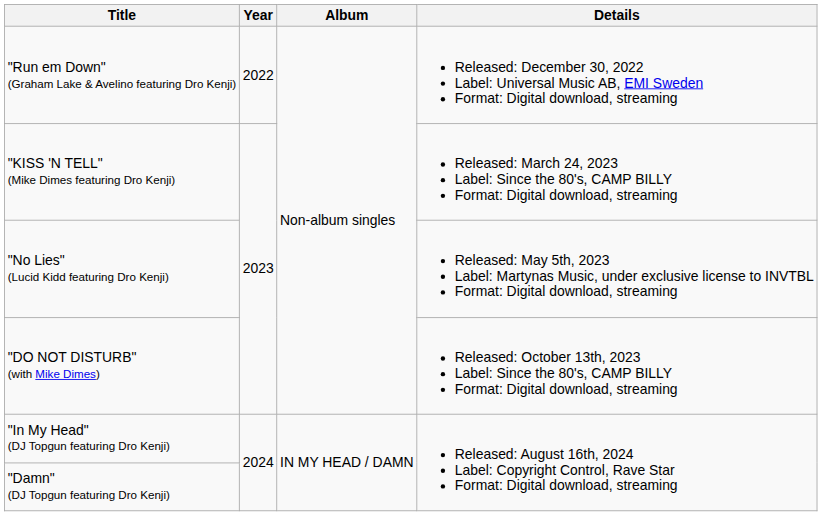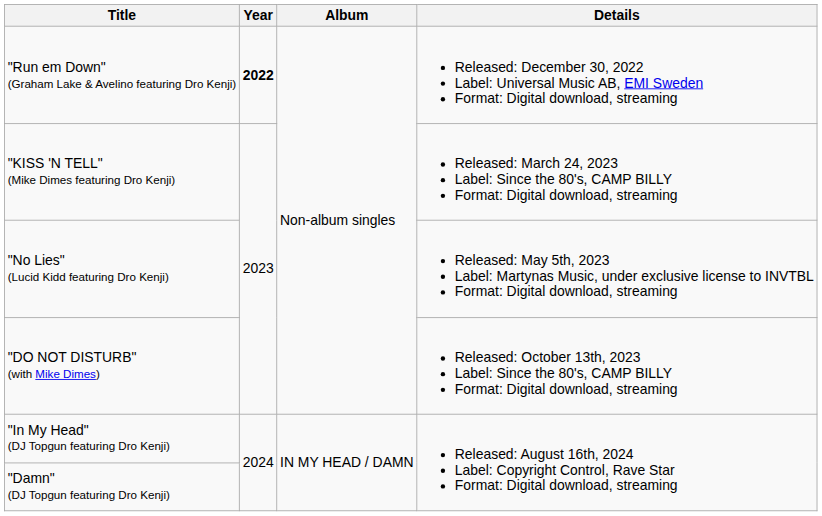"Run em Down" (Graham Lake & Avelino featuring Dro Kenji) | Year: normal -> bold
